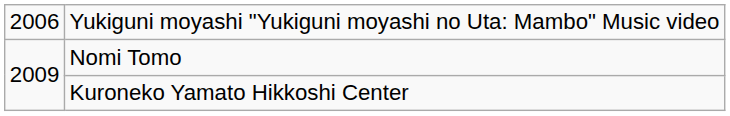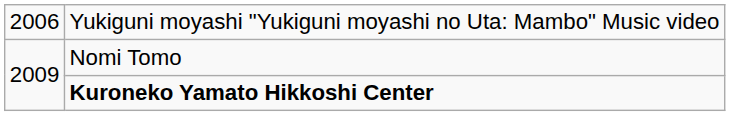Kuroneko Yamato Hikkoshi Center | column 2: normal -> bold
